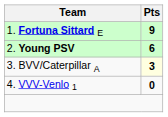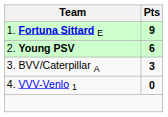3. BVV/Caterpillar A | Pts: lightyellow background -> no background
